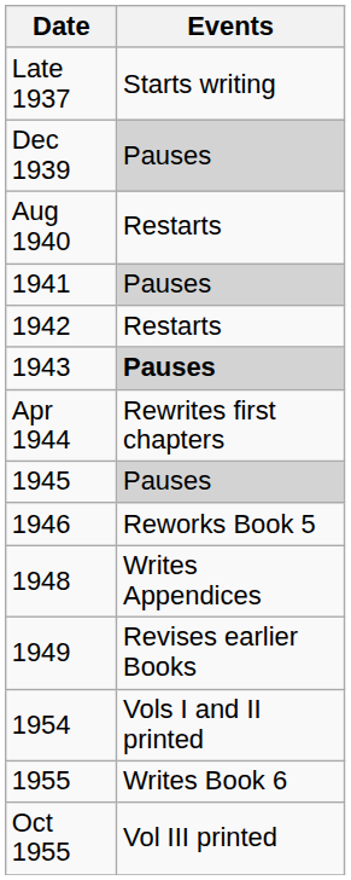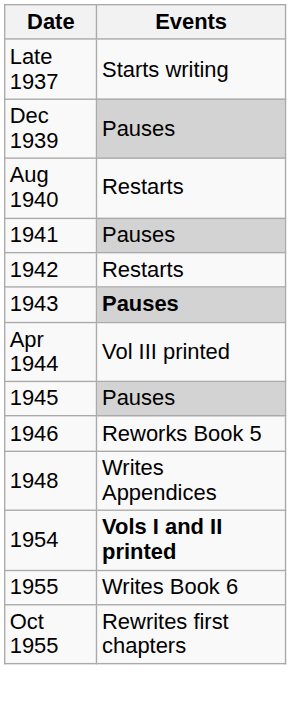Apr 1944 | Events: Rewrites first chapters -> Vol III printed
- row: 1949 | Revises earlier Books
1954 | Events: normal -> bold
Oct 1955 | Events: Vol III printed -> Rewrites first chapters
